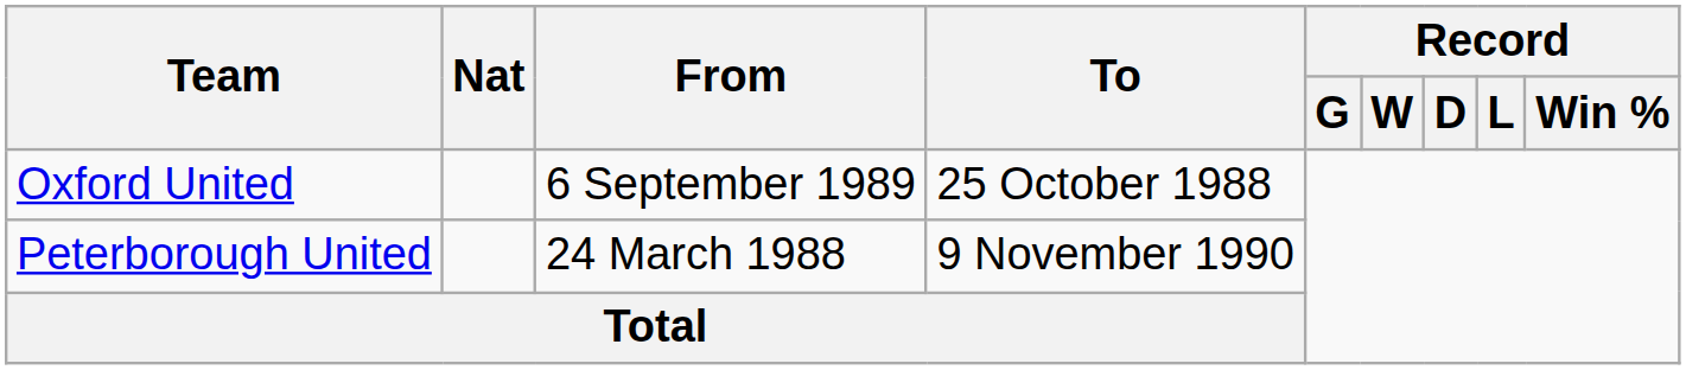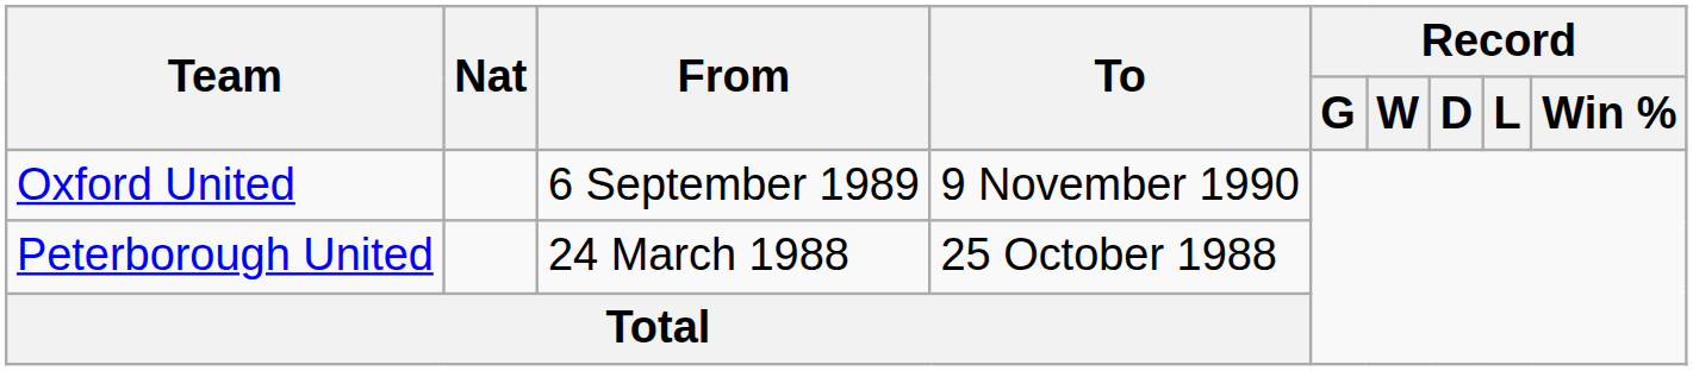Oxford United | To: 25 October 1988 -> 9 November 1990
Peterborough United | To: 9 November 1990 -> 25 October 1988
